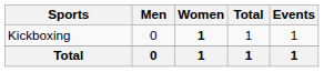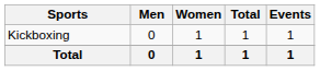Kickboxing | Women: bold -> normal
